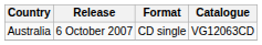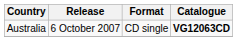Australia | Catalogue: normal -> bold
